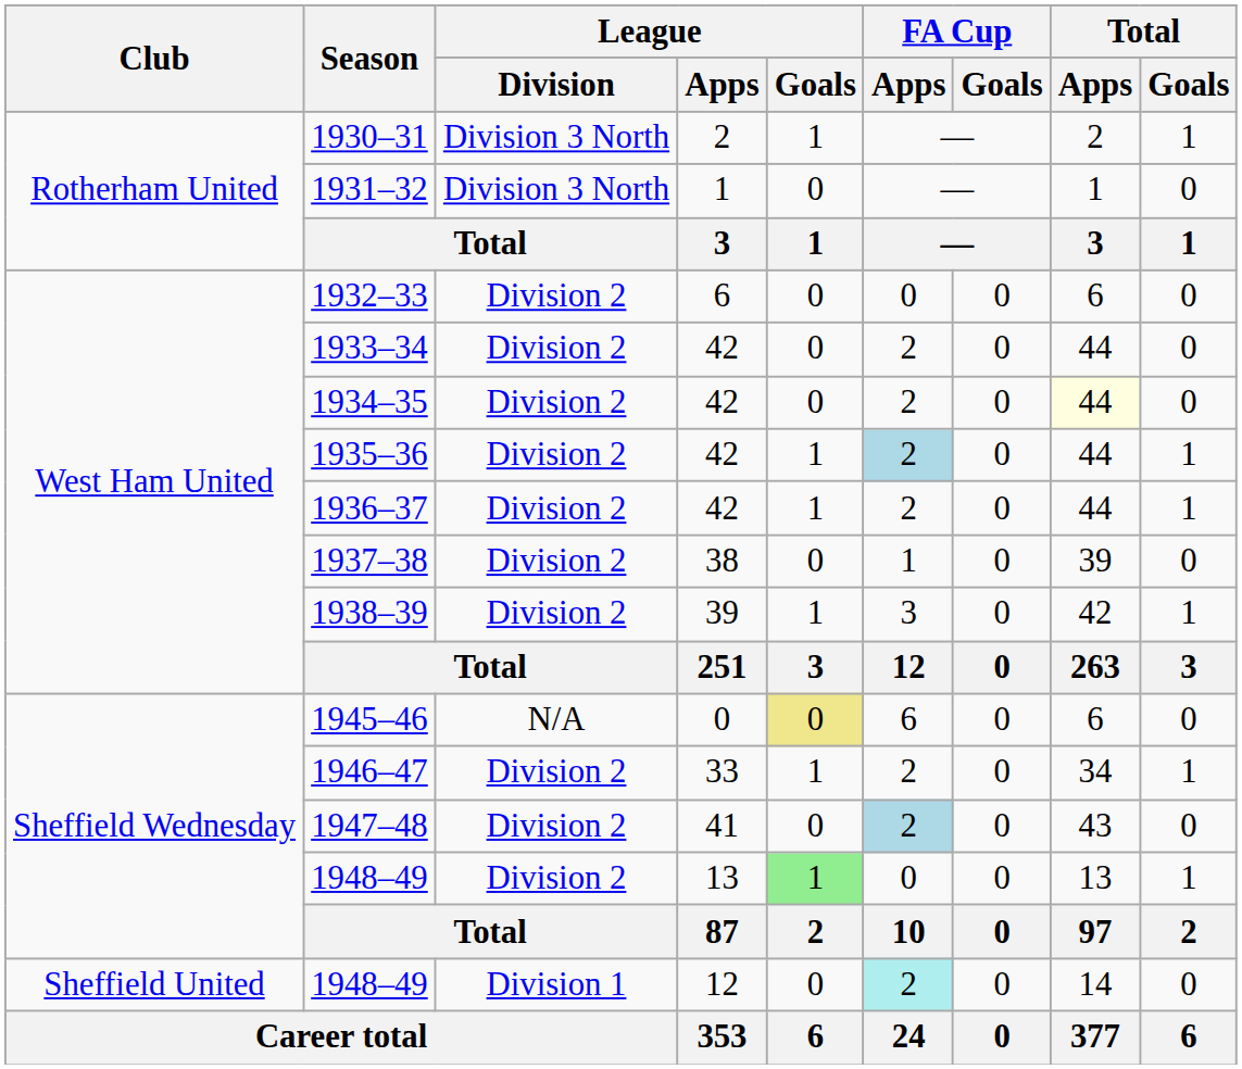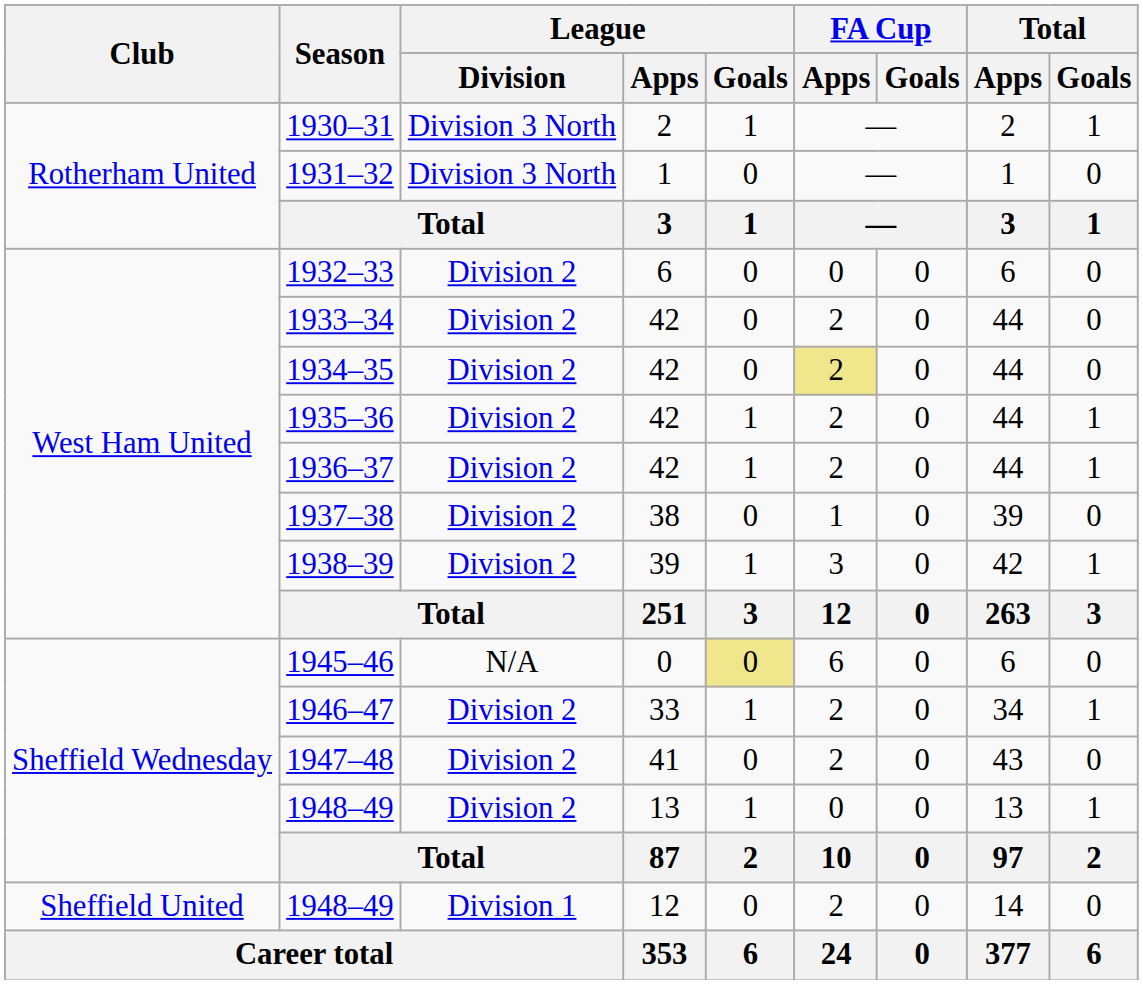1934–35 | FA Cup / Apps: no background -> khaki background
1934–35 | Total / Apps: lightyellow background -> no background
1935–36 | FA Cup / Apps: lightblue background -> no background
1947–48 | FA Cup / Apps: lightblue background -> no background
1948–49 / 13 | League / Goals: lightgreen background -> no background
1948–49 / 12 | FA Cup / Apps: paleturquoise background -> no background
